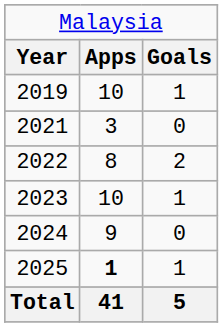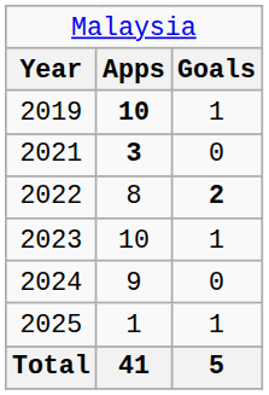2019 | column 2: normal -> bold
2021 | column 2: normal -> bold
2022 | column 3: normal -> bold
2025 | column 2: bold -> normal
